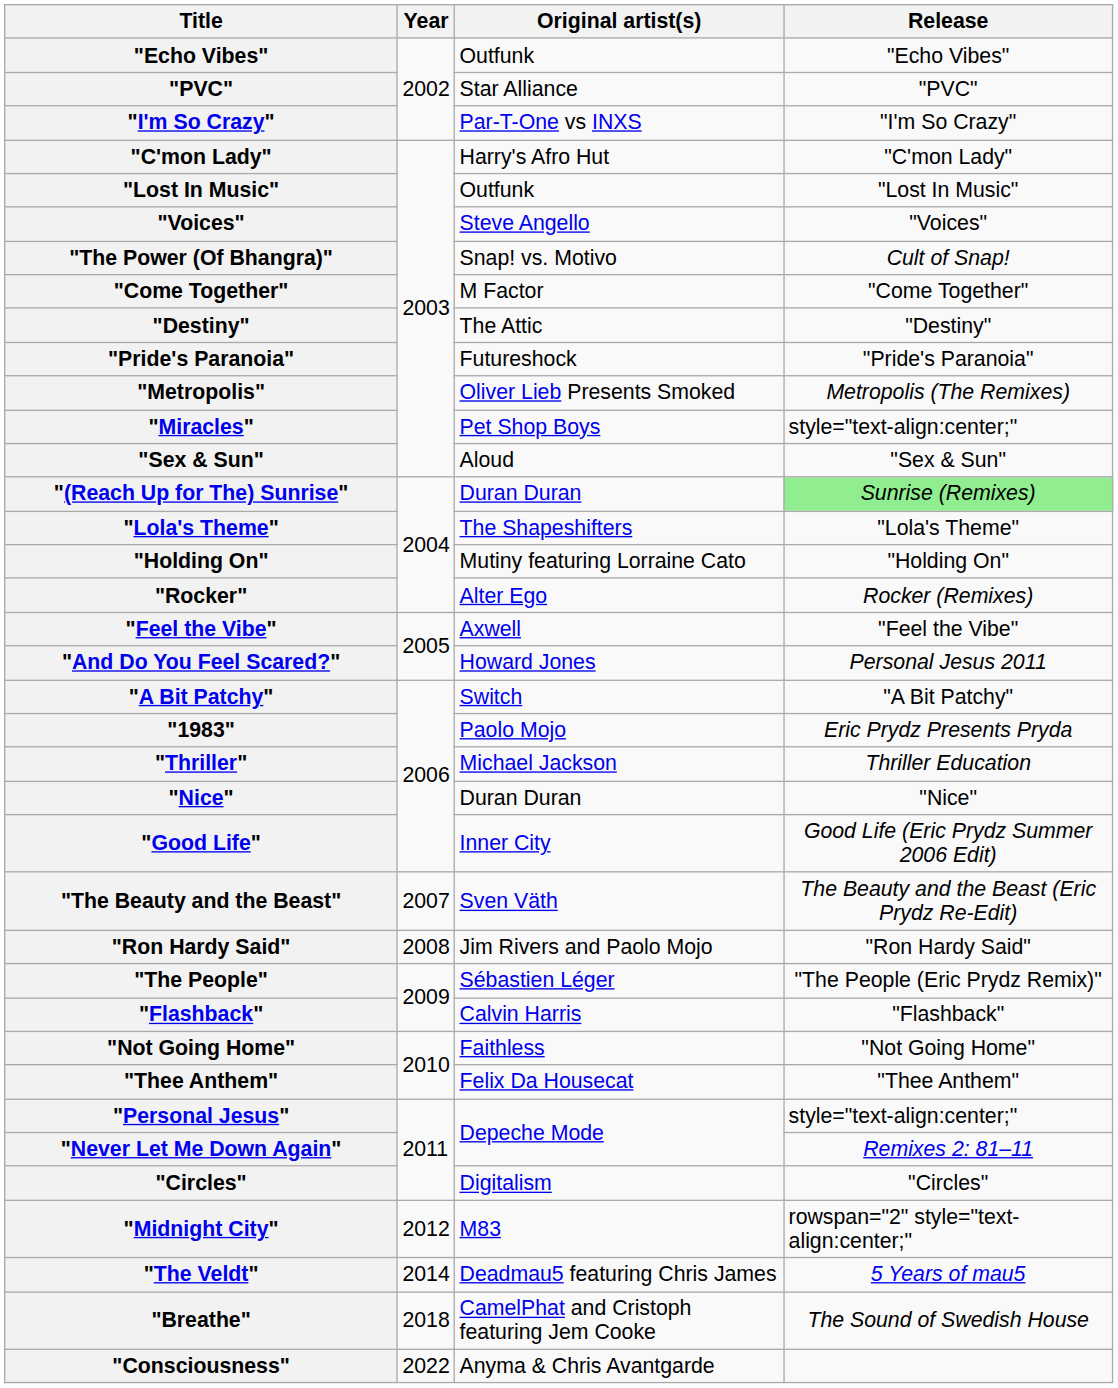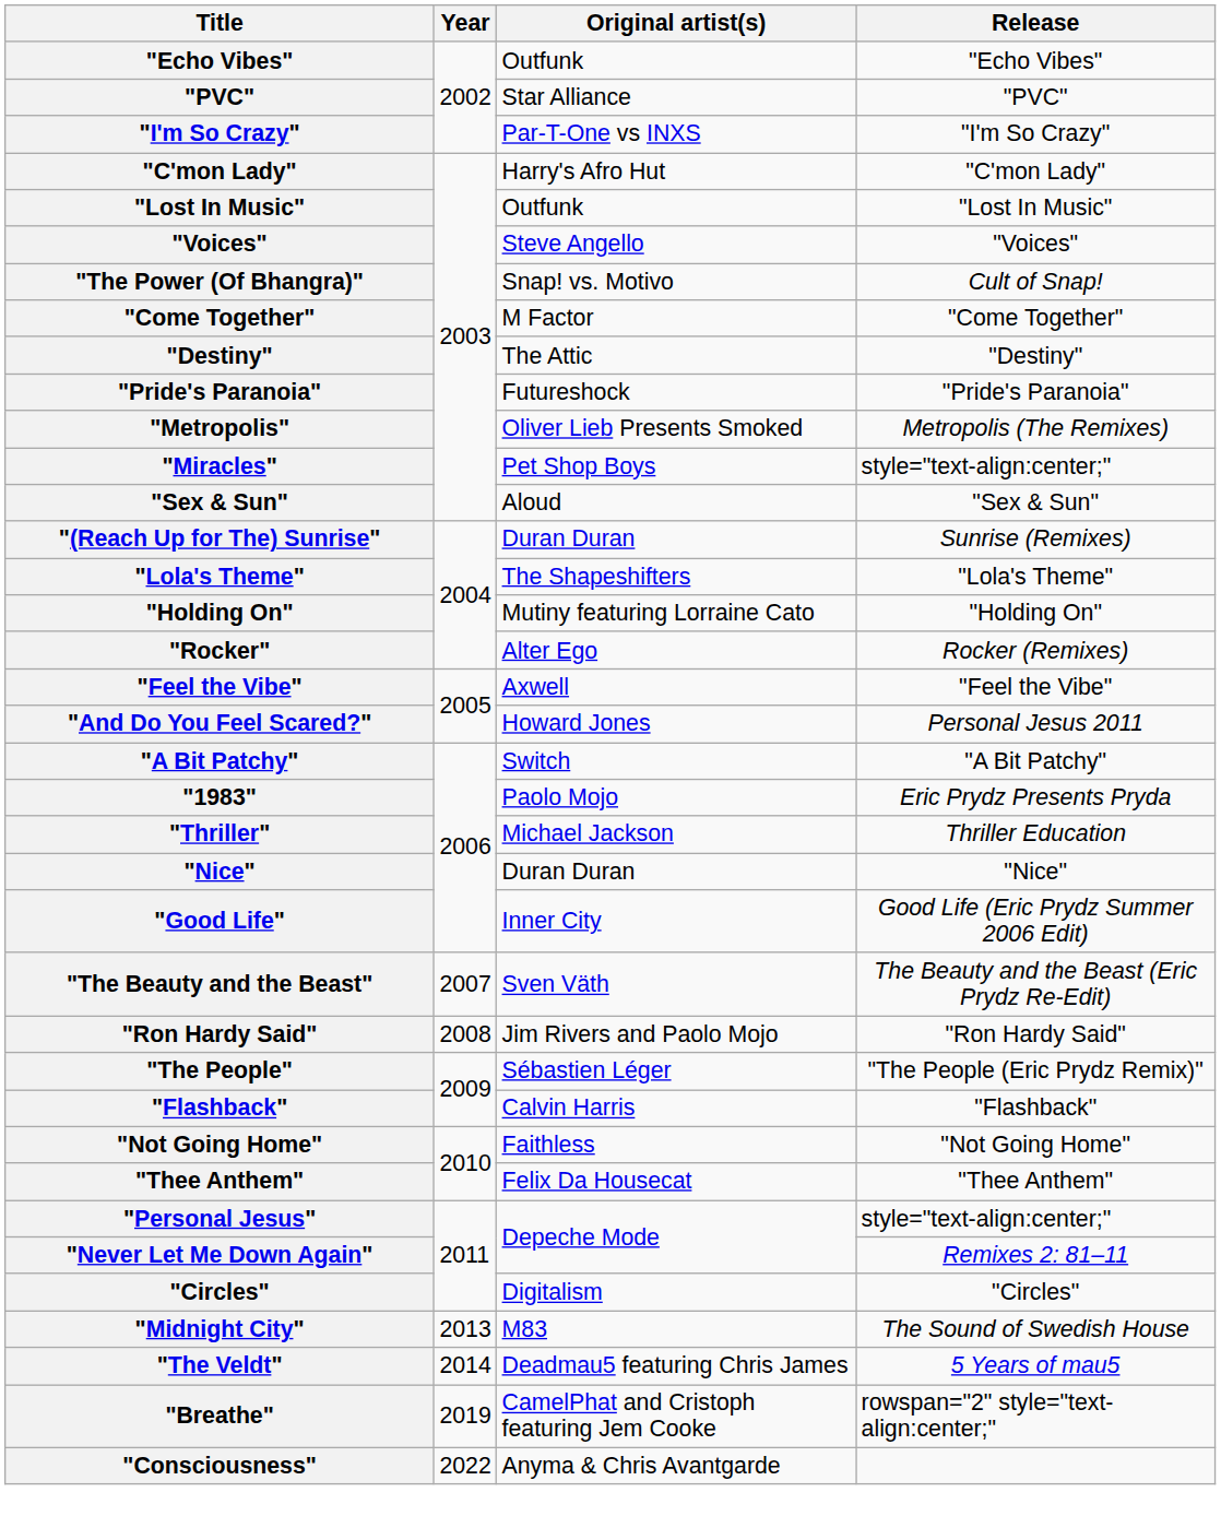"(Reach Up for The) Sunrise" | Release: lightgreen background -> no background
"Midnight City" | Year: 2012 -> 2013
"Midnight City" | Release: rowspan="2" style="text-align:center;" -> The Sound of Swedish House
"Breathe" | Year: 2018 -> 2019
"Breathe" | Release: The Sound of Swedish House -> rowspan="2" style="text-align:center;"
